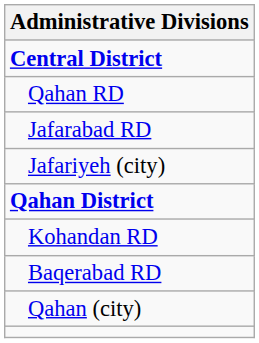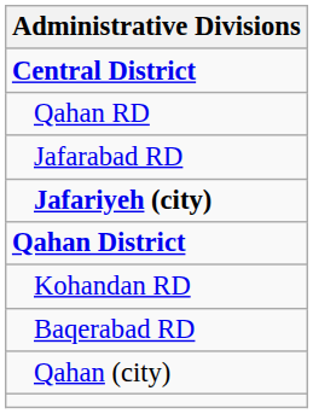row 5 | column 1: normal -> bold
